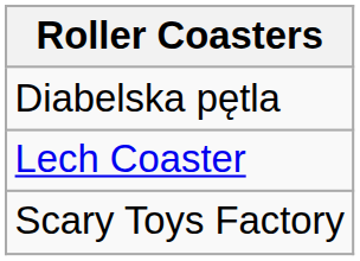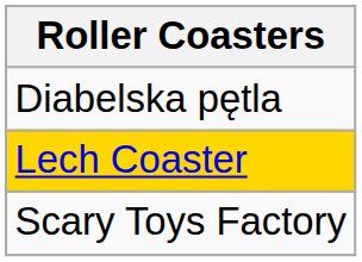row 3 | column 1: no background -> gold background
